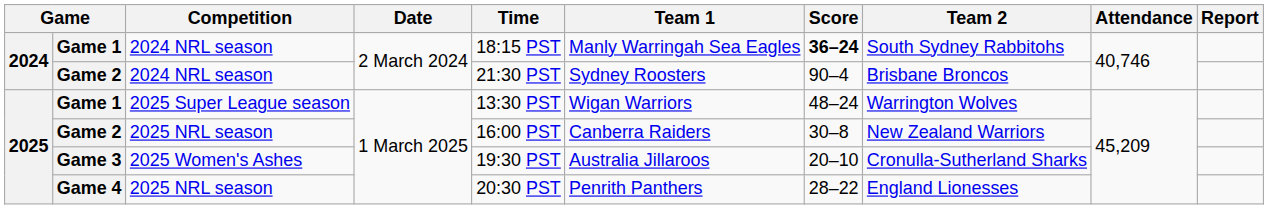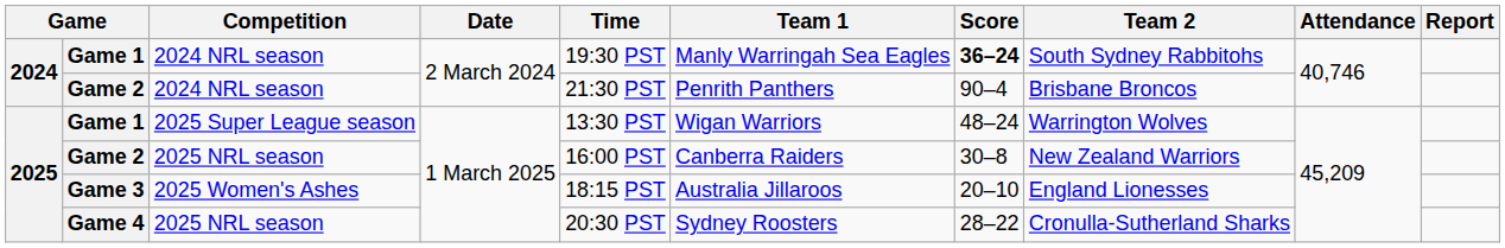Game 1 / 2024 NRL season | Time: 18:15 PST -> 19:30 PST
Game 2 / 2024 NRL season | Team 1: Sydney Roosters -> Penrith Panthers
Game 3 | Time: 19:30 PST -> 18:15 PST
Game 3 | Team 2: Cronulla-Sutherland Sharks -> England Lionesses
Game 4 | Team 1: Penrith Panthers -> Sydney Roosters
Game 4 | Team 2: England Lionesses -> Cronulla-Sutherland Sharks
